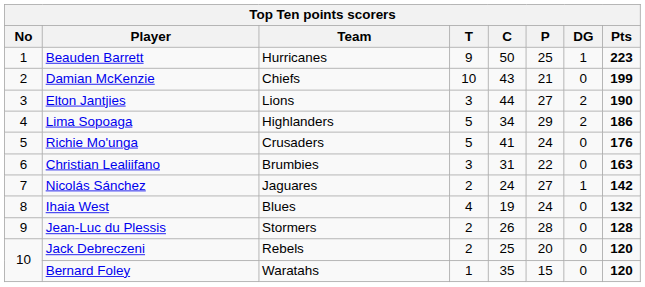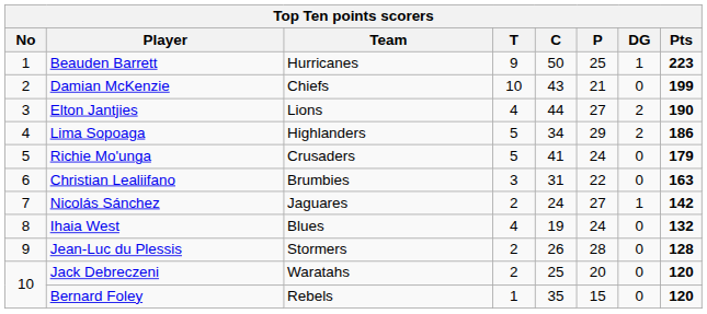Elton Jantjies | T: 3 -> 4
Richie Mo'unga | Pts: 176 -> 179
Jack Debreczeni | Team: Rebels -> Waratahs
Bernard Foley | Team: Waratahs -> Rebels
